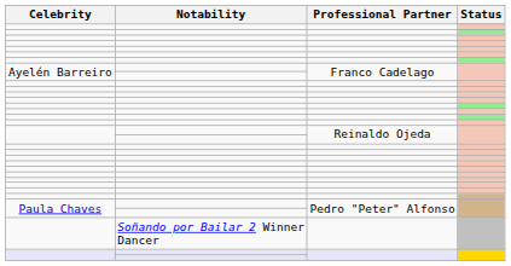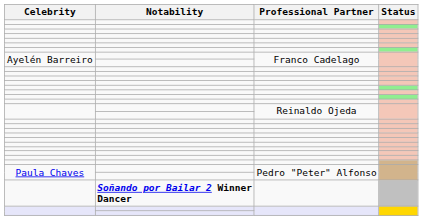row 33 | Notability: normal -> bold
